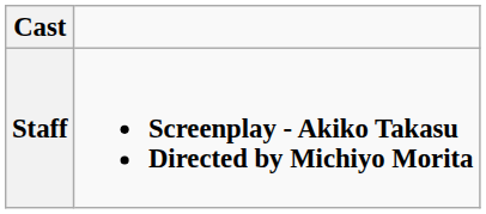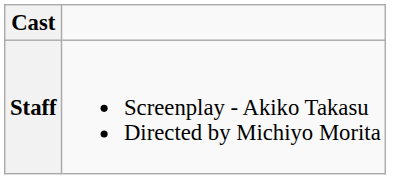Staff | column 2: bold -> normal
